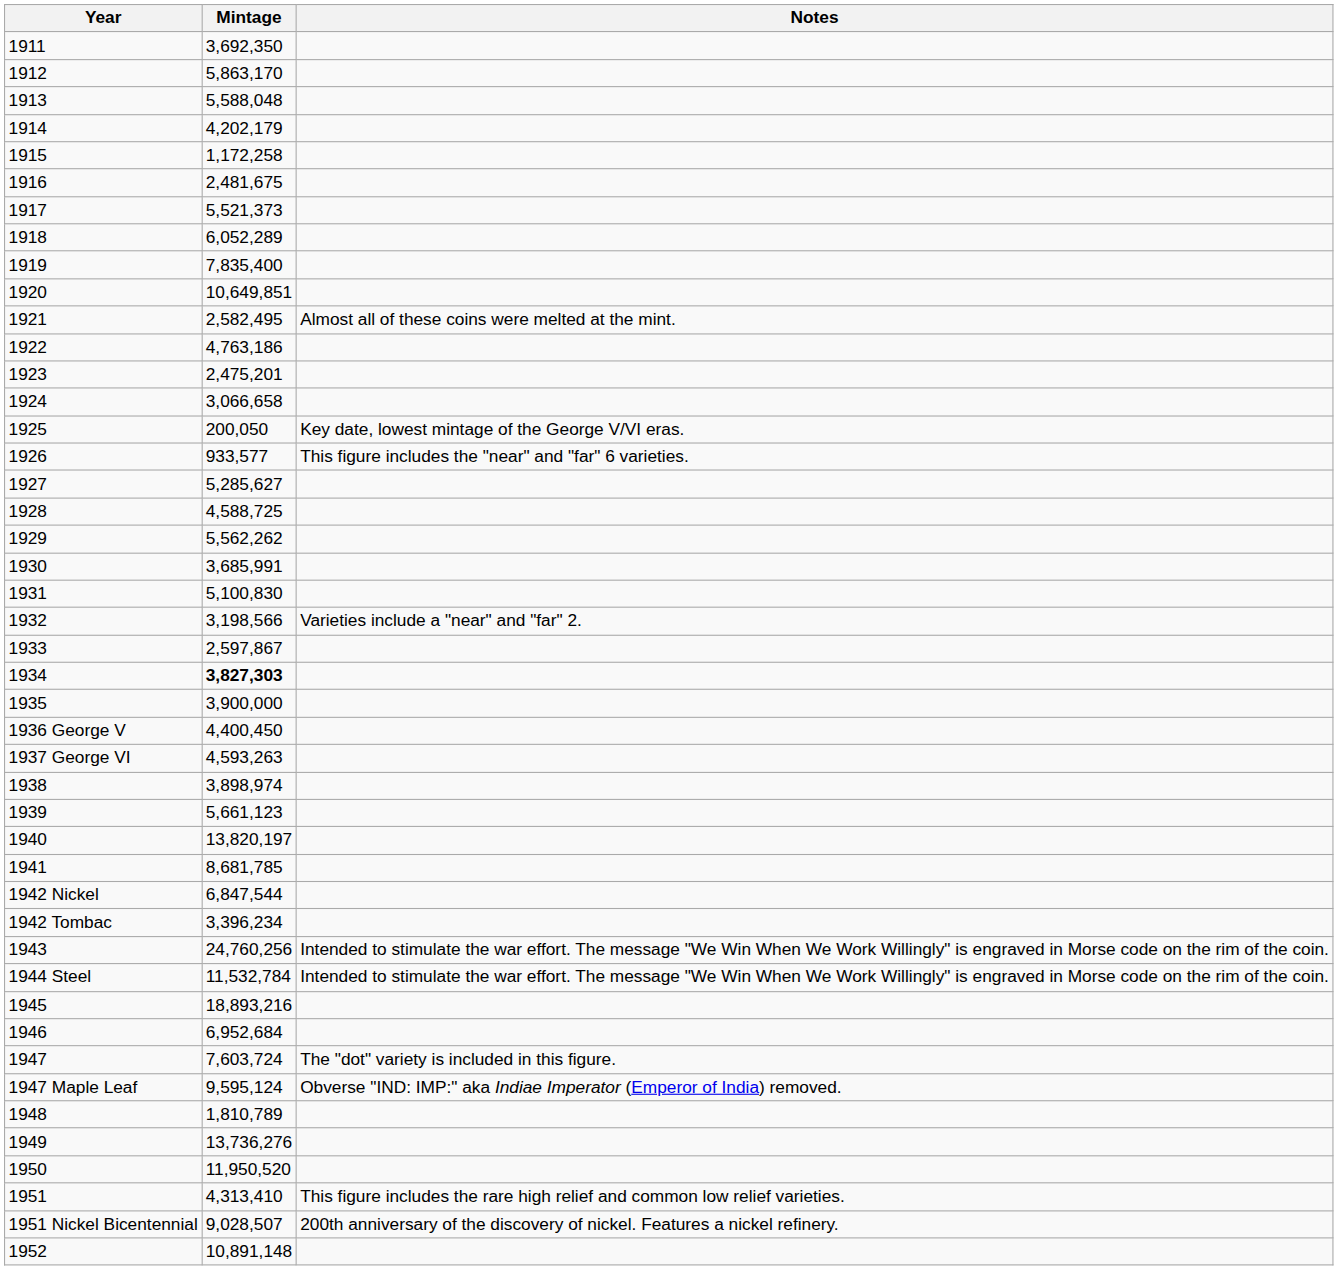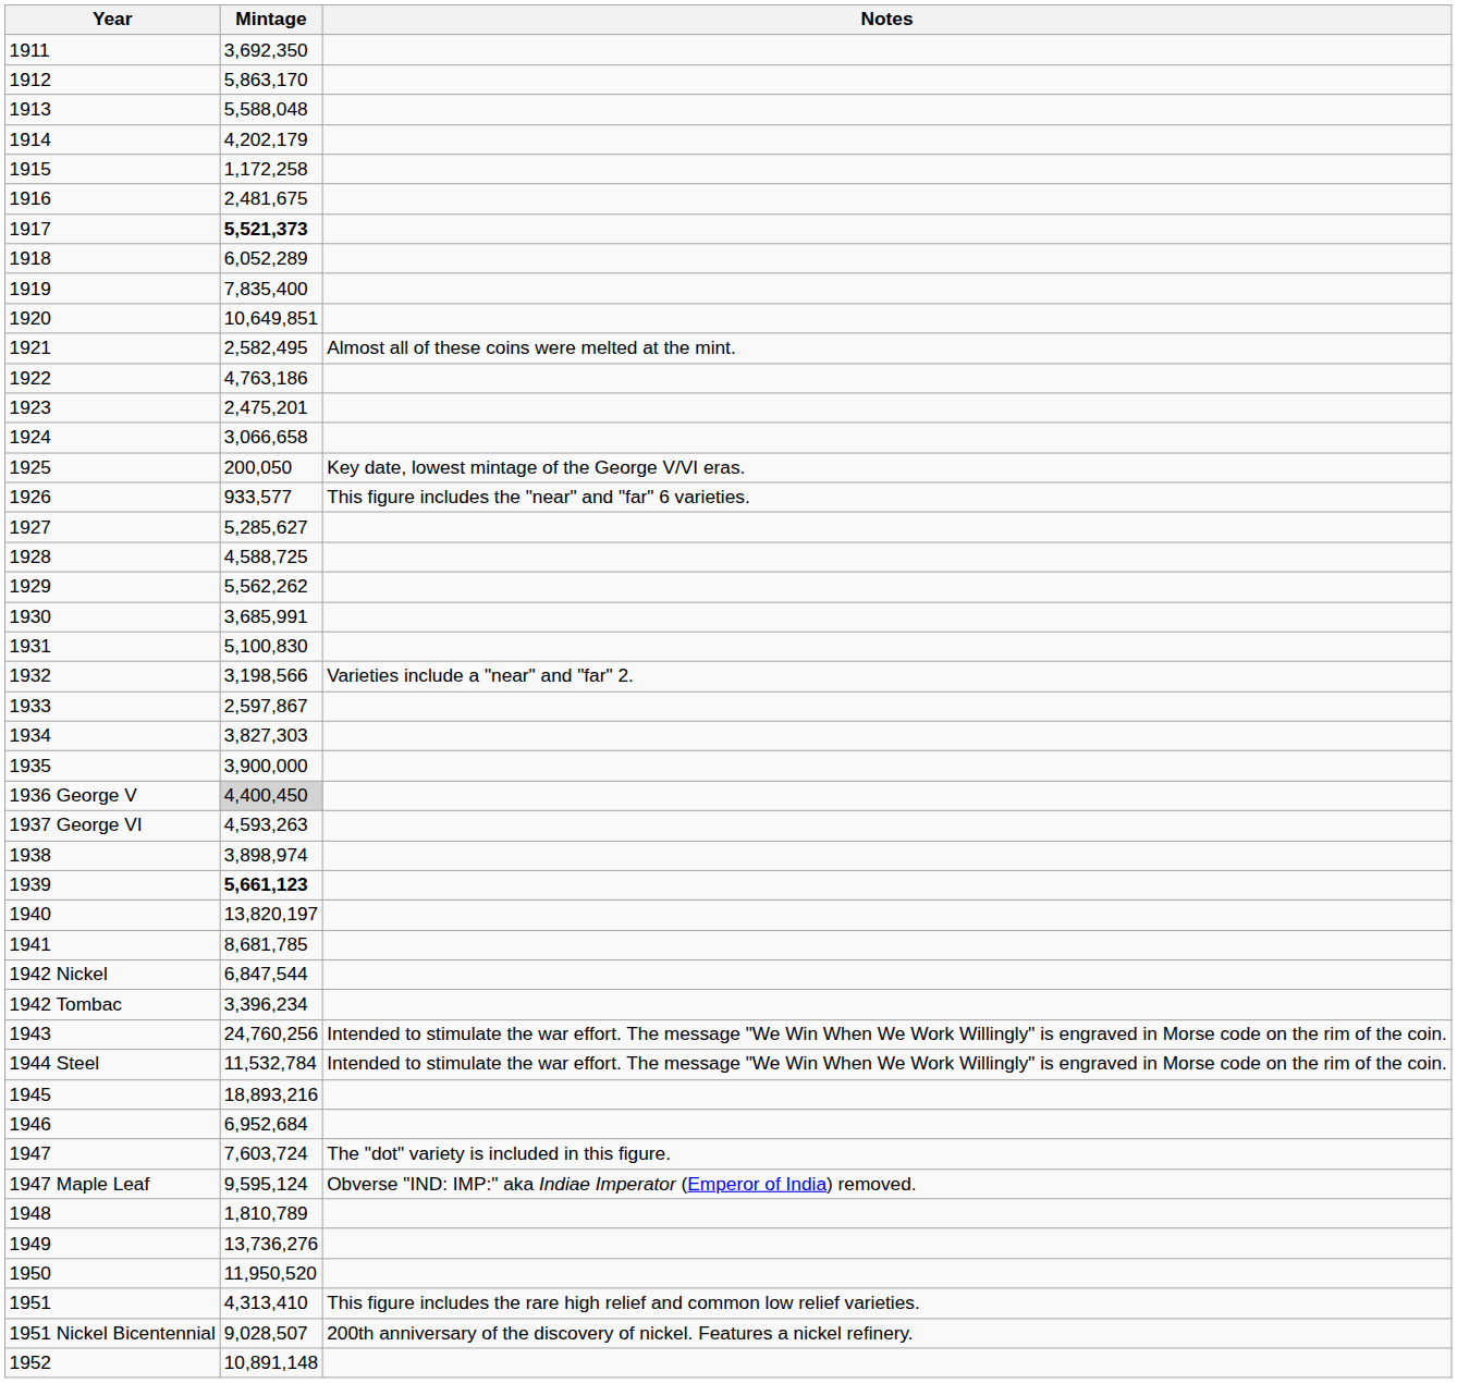1917 | Mintage: normal -> bold
1934 | Mintage: bold -> normal
1936 George V | Mintage: no background -> lightgrey background
1939 | Mintage: normal -> bold
